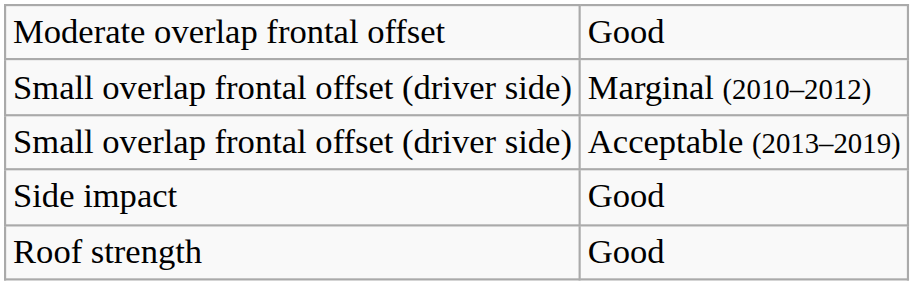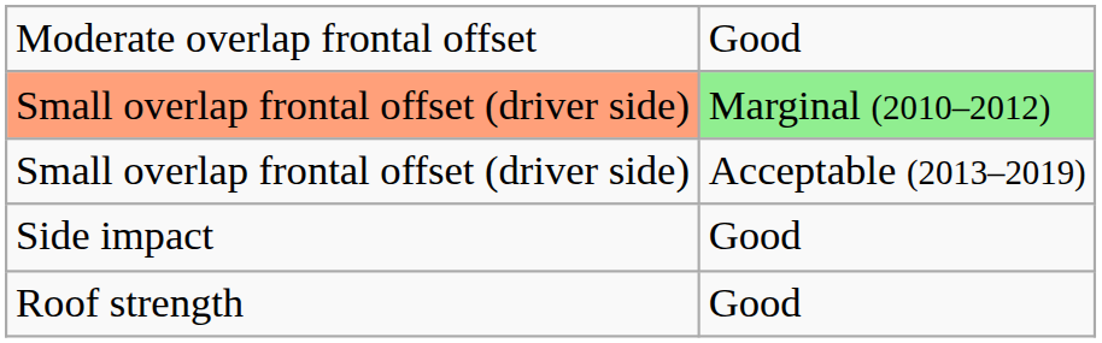row 2 | column 1: no background -> lightsalmon background
row 2 | column 2: no background -> lightgreen background
